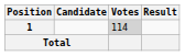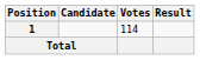1 | Votes: lightgrey background -> no background
